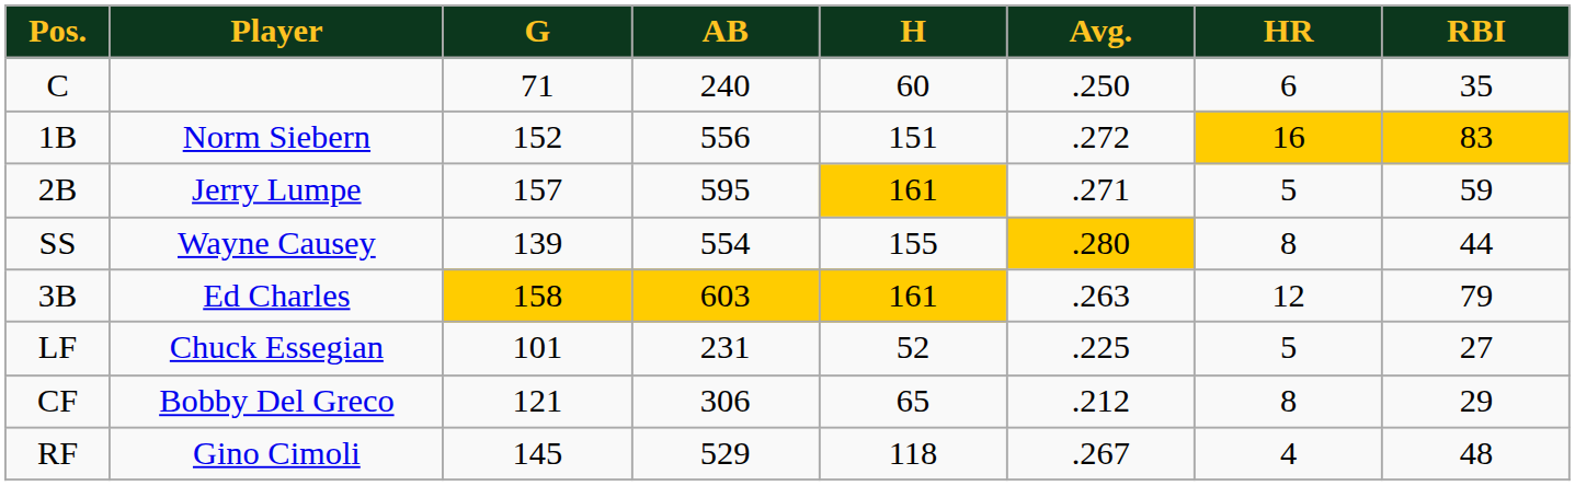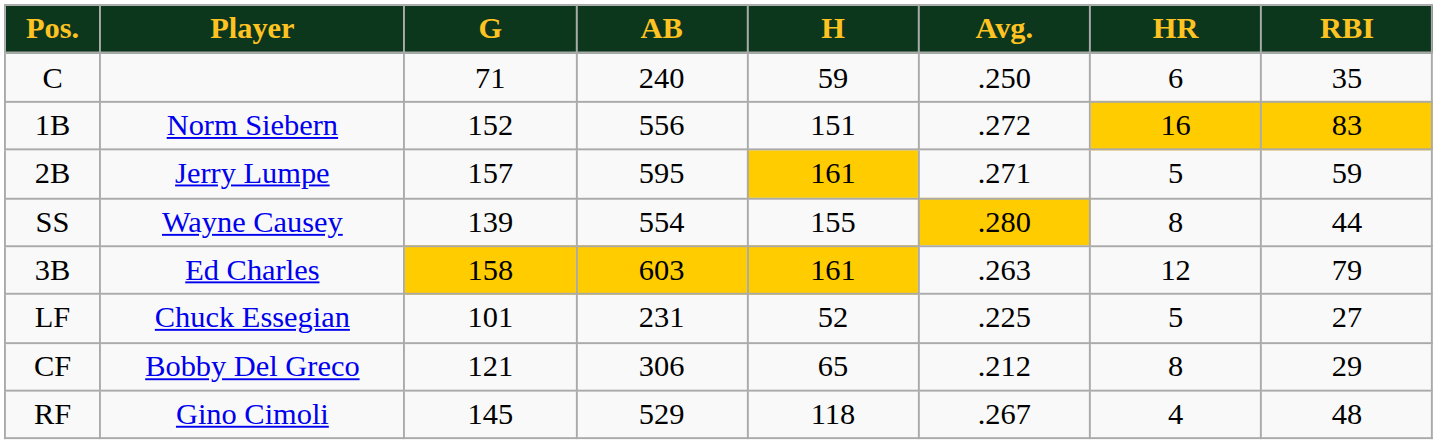C | H: 60 -> 59
